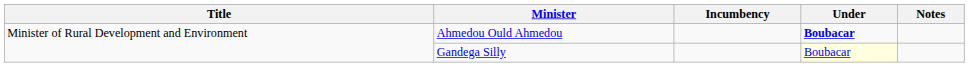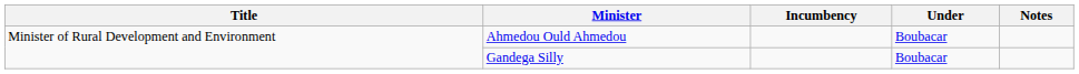Ahmedou Ould Ahmedou | Under: bold -> normal
Gandega Silly | Under: lightyellow background -> no background
